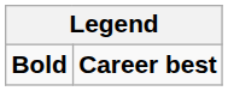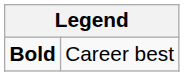row 2 | column 2: bold -> normal
